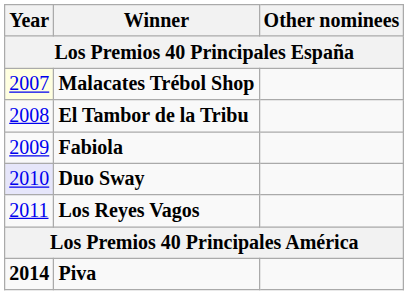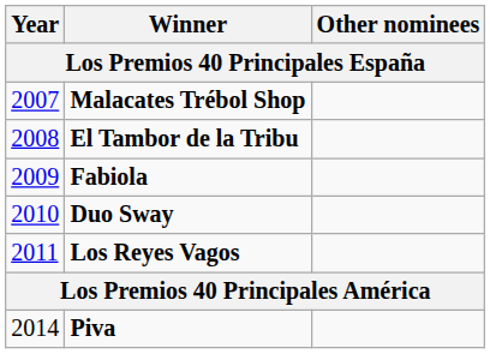Malacates Trébol Shop | Year: lightyellow background -> no background
Duo Sway | Year: lavender background -> no background
Piva | Year: bold -> normal
